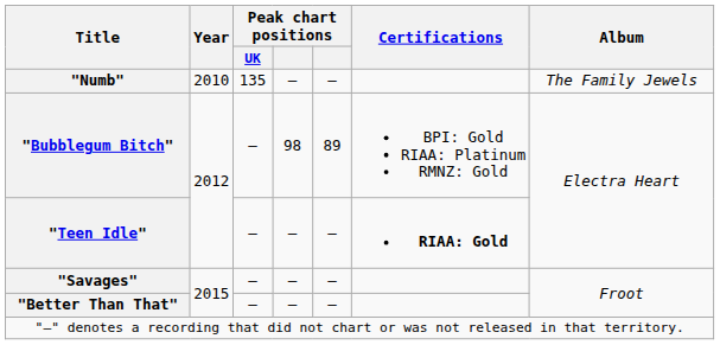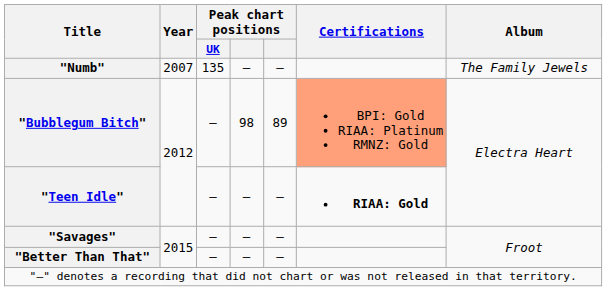"Numb" | Year: 2010 -> 2007
"Bubblegum Bitch" | Certifications: no background -> lightsalmon background
